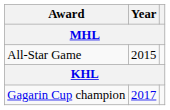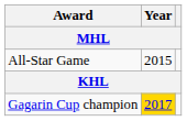Gagarin Cup champion | Year: no background -> gold background
